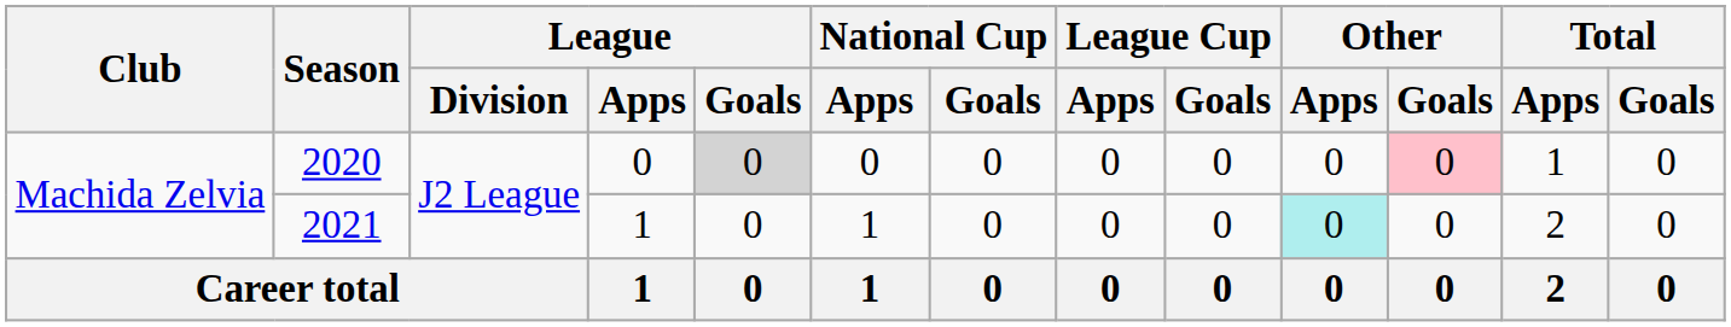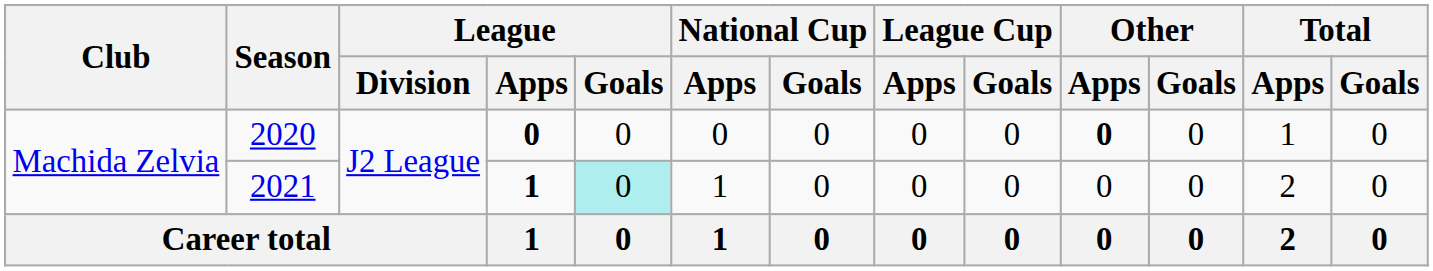2020 | League / Apps: normal -> bold
2020 | League / Goals: lightgrey background -> no background
2020 | Other / Apps: normal -> bold
2020 | Other / Goals: pink background -> no background
2021 | League / Apps: normal -> bold
2021 | League / Goals: no background -> paleturquoise background
2021 | Other / Apps: paleturquoise background -> no background
